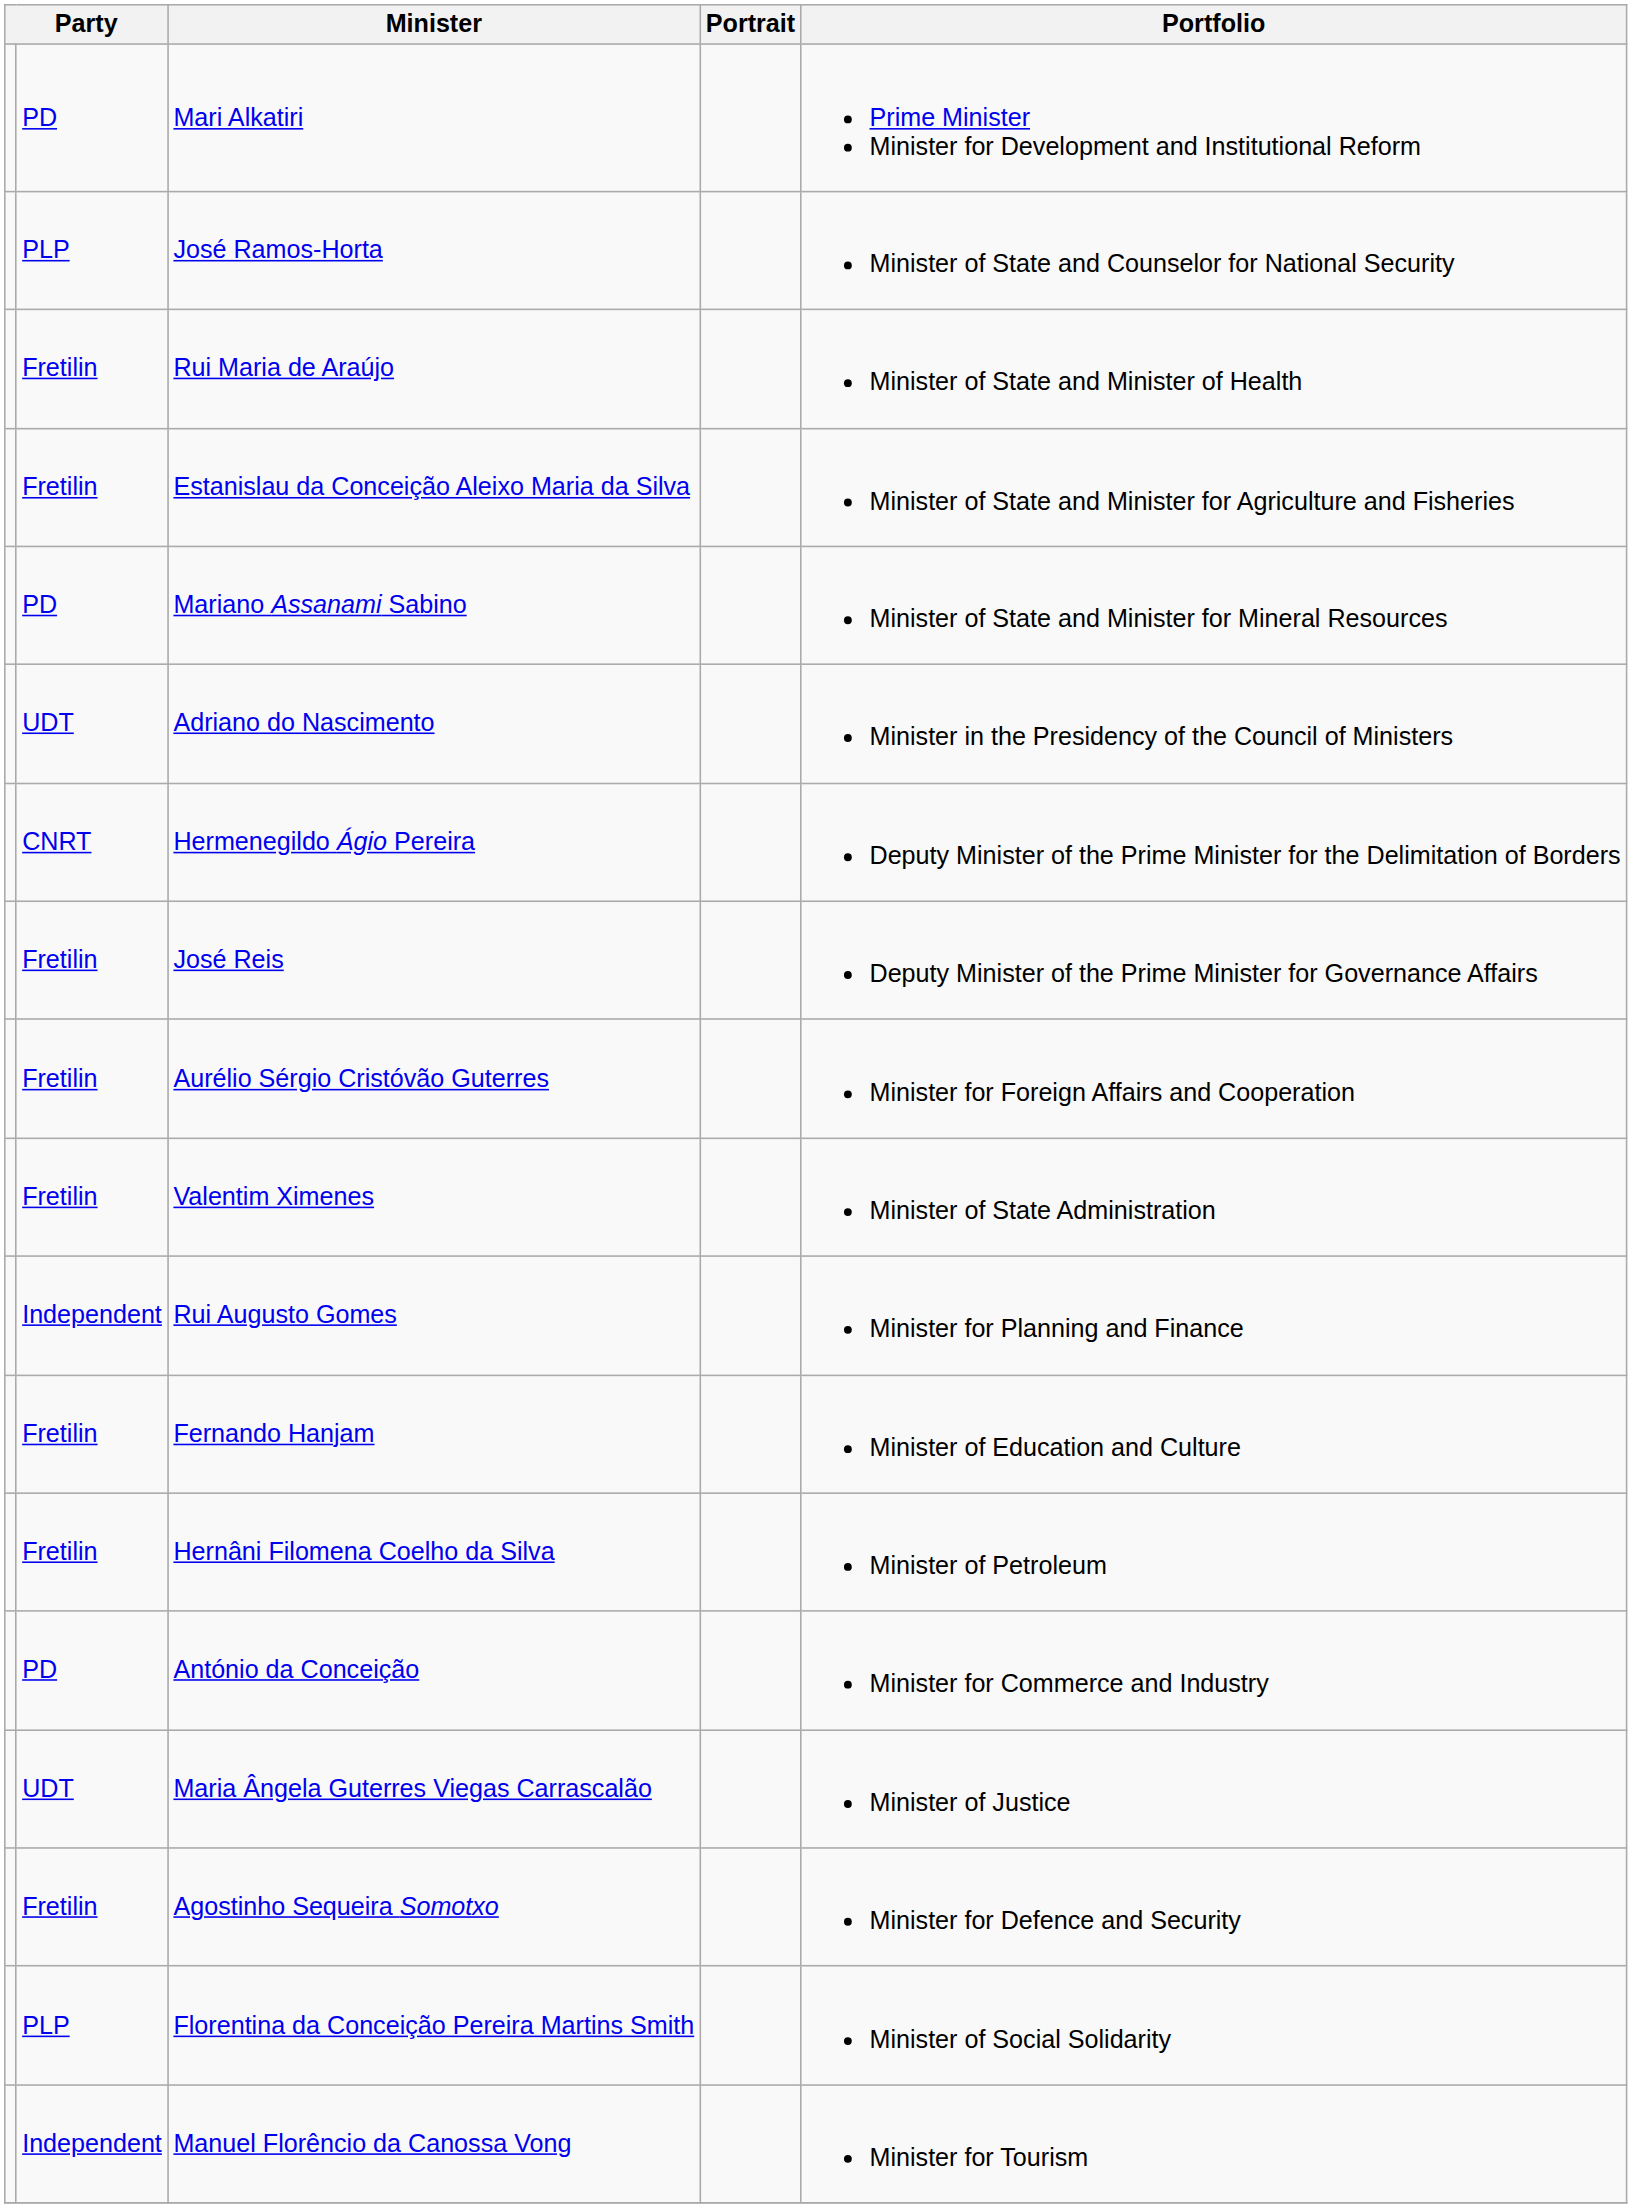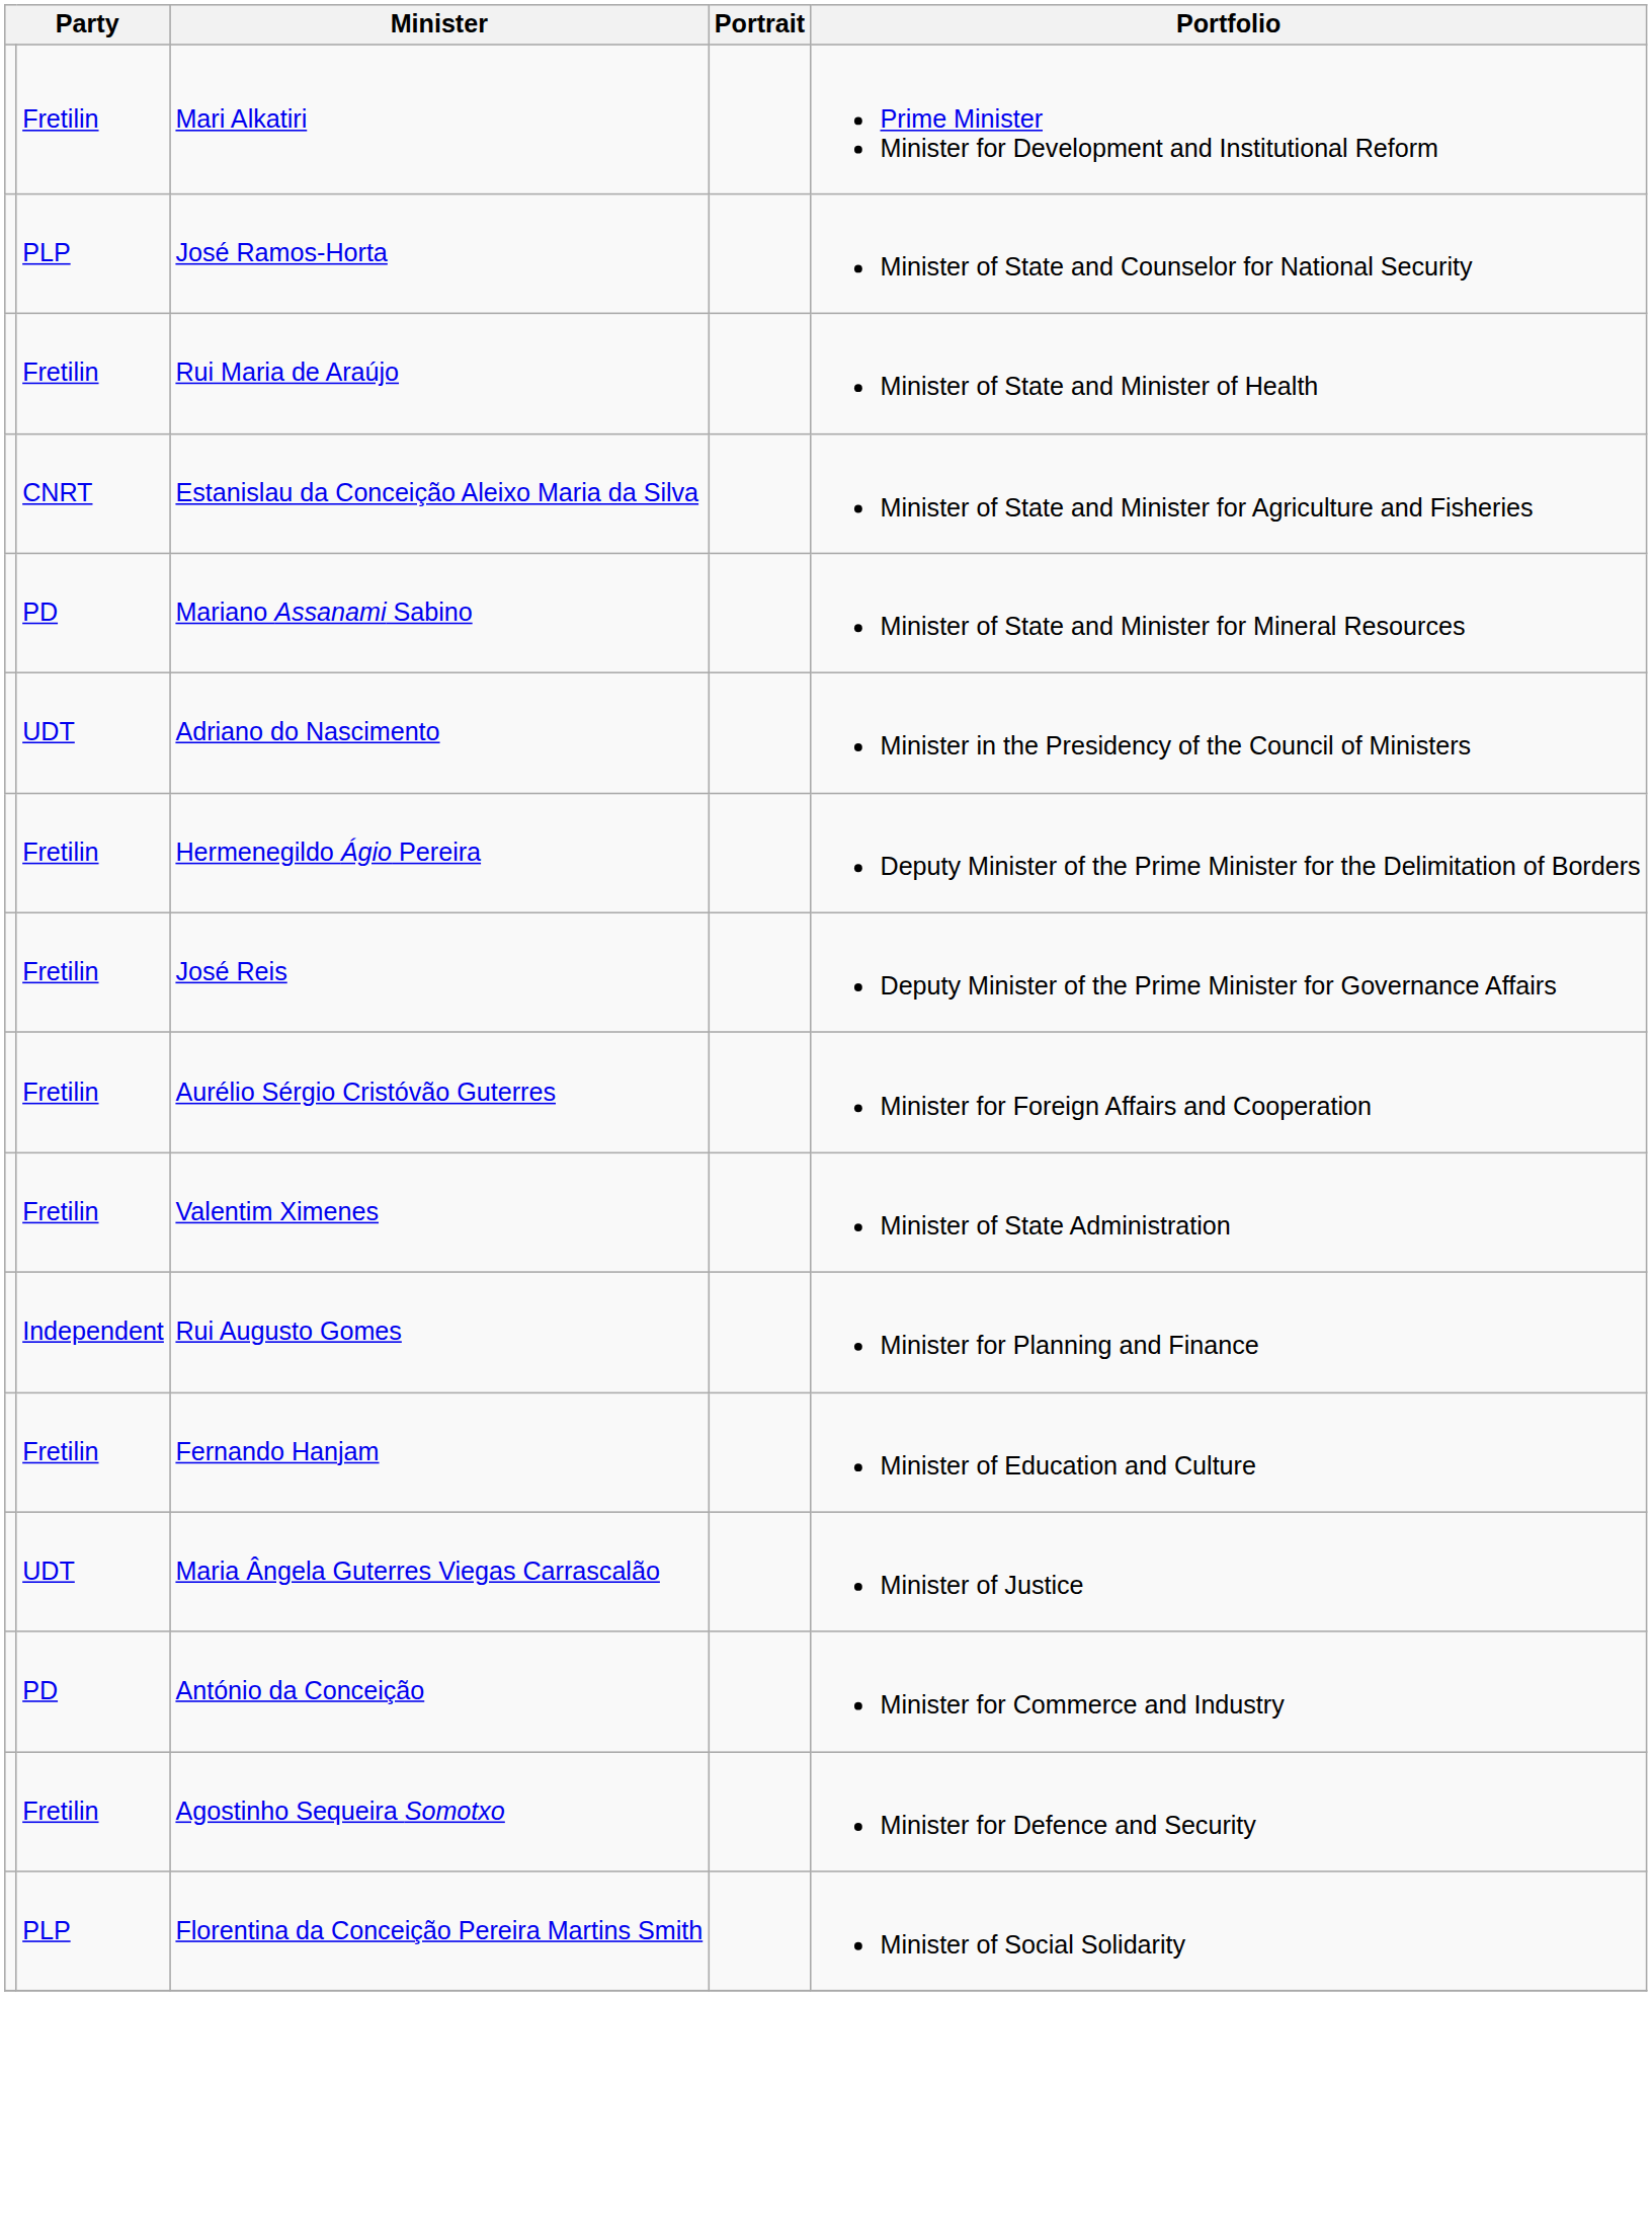Mari Alkatiri | column 2: PD -> Fretilin
Estanislau da Conceição Aleixo Maria da Silva | column 2: Fretilin -> CNRT
Hermenegildo Ágio Pereira | column 2: CNRT -> Fretilin
- row: Fretilin | Hernâni Filomena Coelho da Silva | Minister of Petroleum
rows swapped: Maria Ângela Guterres Viegas Carrascalão <-> António da Conceição
- row: Independent | Manuel Florêncio da Canossa Vong | Minister for Tourism
